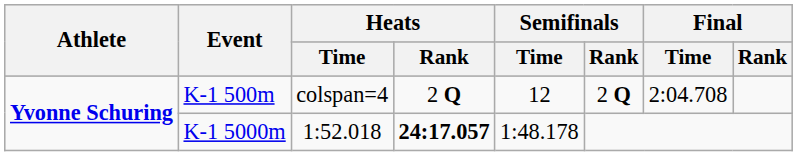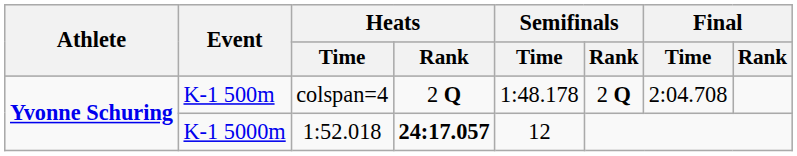K-1 500m | Semifinals / Time: 12 -> 1:48.178
K-1 5000m | Semifinals / Time: 1:48.178 -> 12
